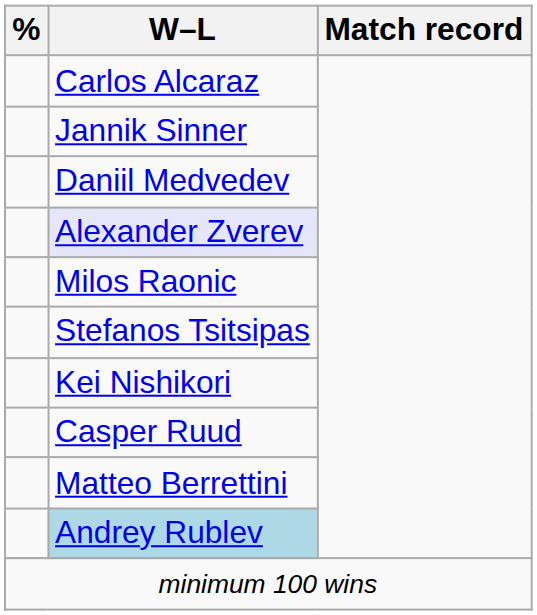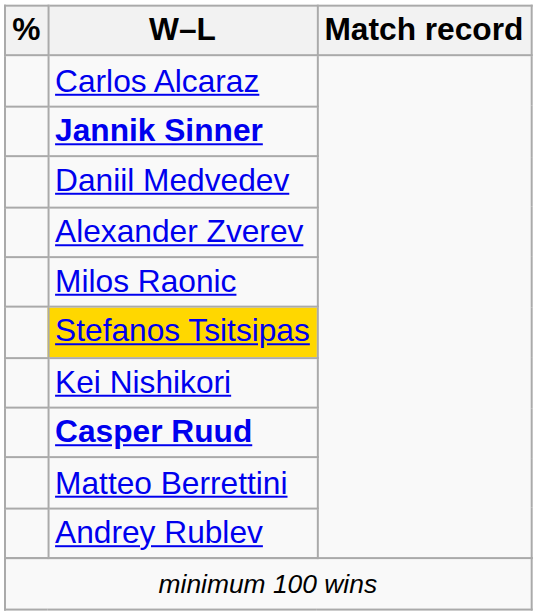Jannik Sinner | W–L: normal -> bold
Alexander Zverev | W–L: lavender background -> no background
Stefanos Tsitsipas | W–L: no background -> gold background
Casper Ruud | W–L: normal -> bold
Andrey Rublev | W–L: lightblue background -> no background
